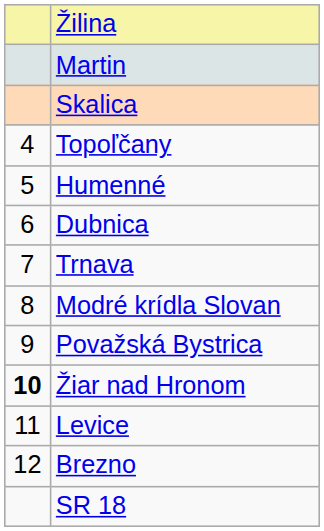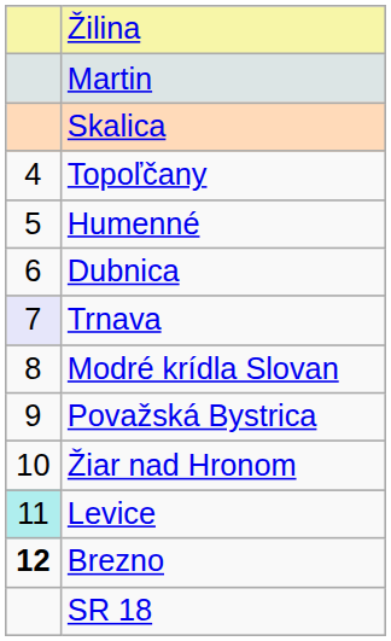Trnava | column 1: no background -> lavender background
Žiar nad Hronom | column 1: bold -> normal
Levice | column 1: no background -> paleturquoise background
Brezno | column 1: normal -> bold
